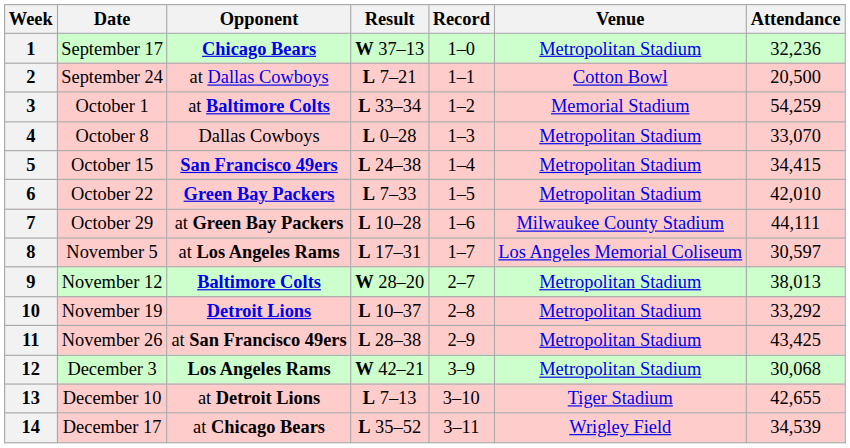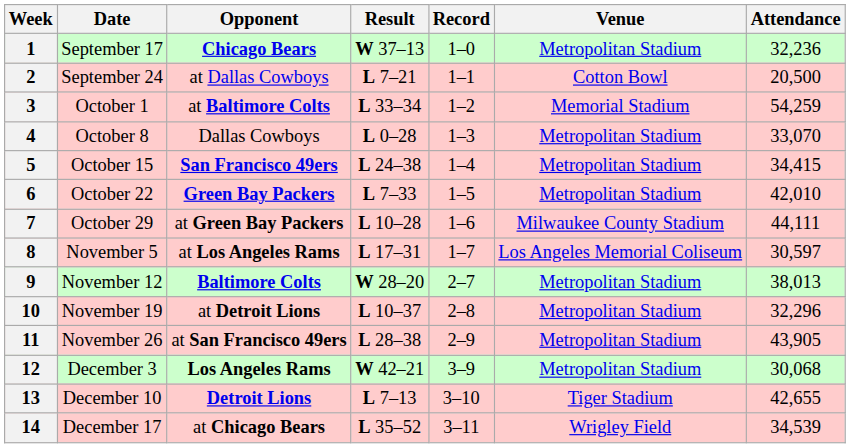10 | Opponent: Detroit Lions -> at Detroit Lions
10 | Attendance: 33,292 -> 32,296
11 | Attendance: 43,425 -> 43,905
13 | Opponent: at Detroit Lions -> Detroit Lions
